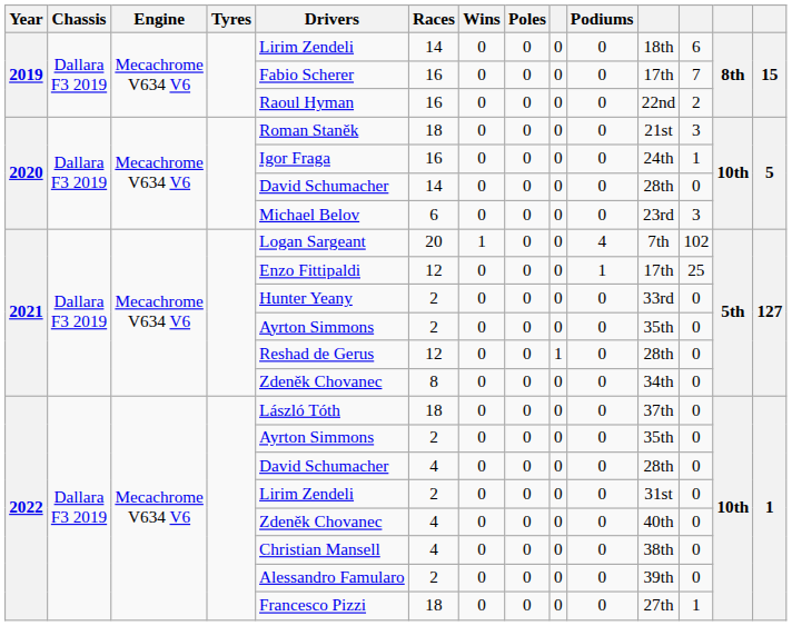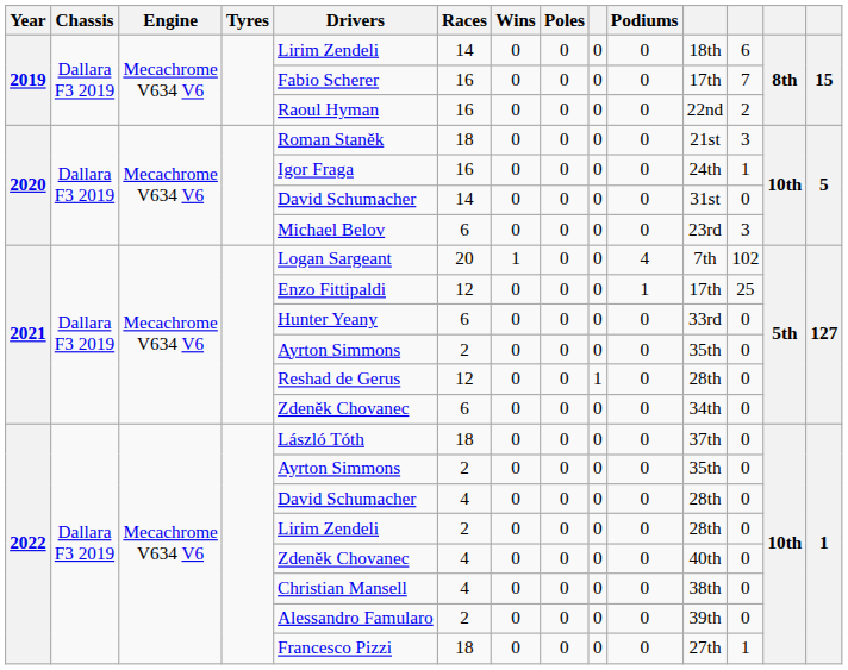row 7 | column 11: 28th -> 31st
row 11 | Races: 2 -> 6
row 14 | Races: 8 -> 6
row 18 | column 11: 31st -> 28th
